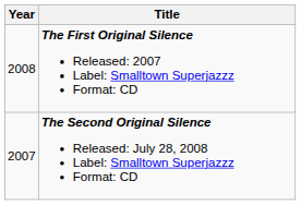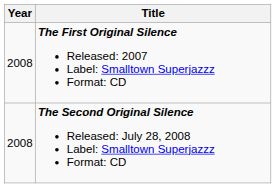row 3 | Year: 2007 -> 2008
